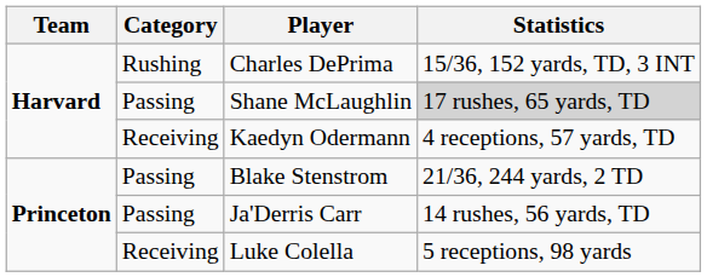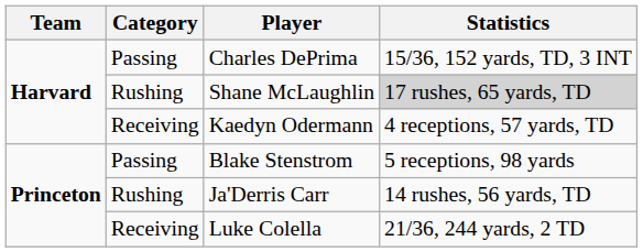Charles DePrima | Category: Rushing -> Passing
Shane McLaughlin | Category: Passing -> Rushing
Blake Stenstrom | Statistics: 21/36, 244 yards, 2 TD -> 5 receptions, 98 yards
Ja'Derris Carr | Category: Passing -> Rushing
Luke Colella | Statistics: 5 receptions, 98 yards -> 21/36, 244 yards, 2 TD
